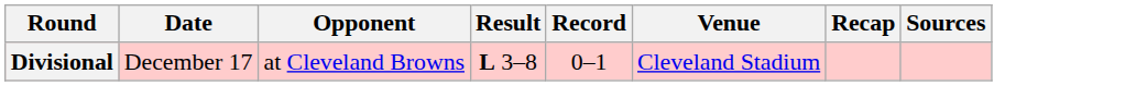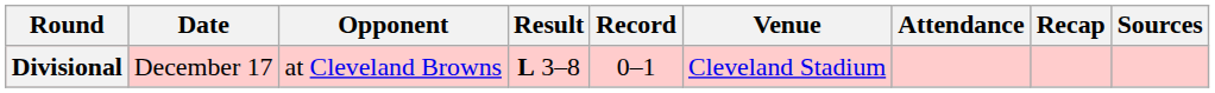+ column: Attendance
